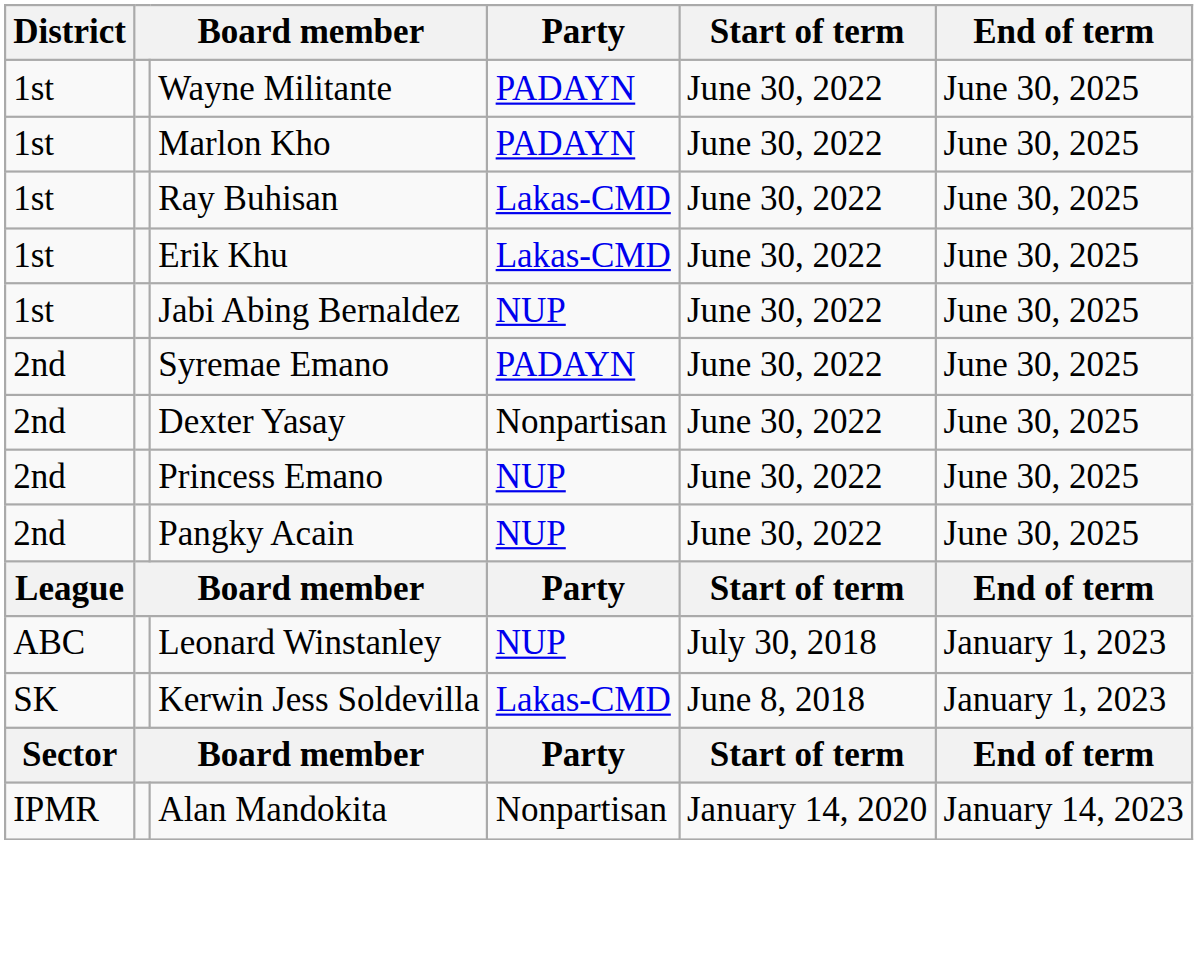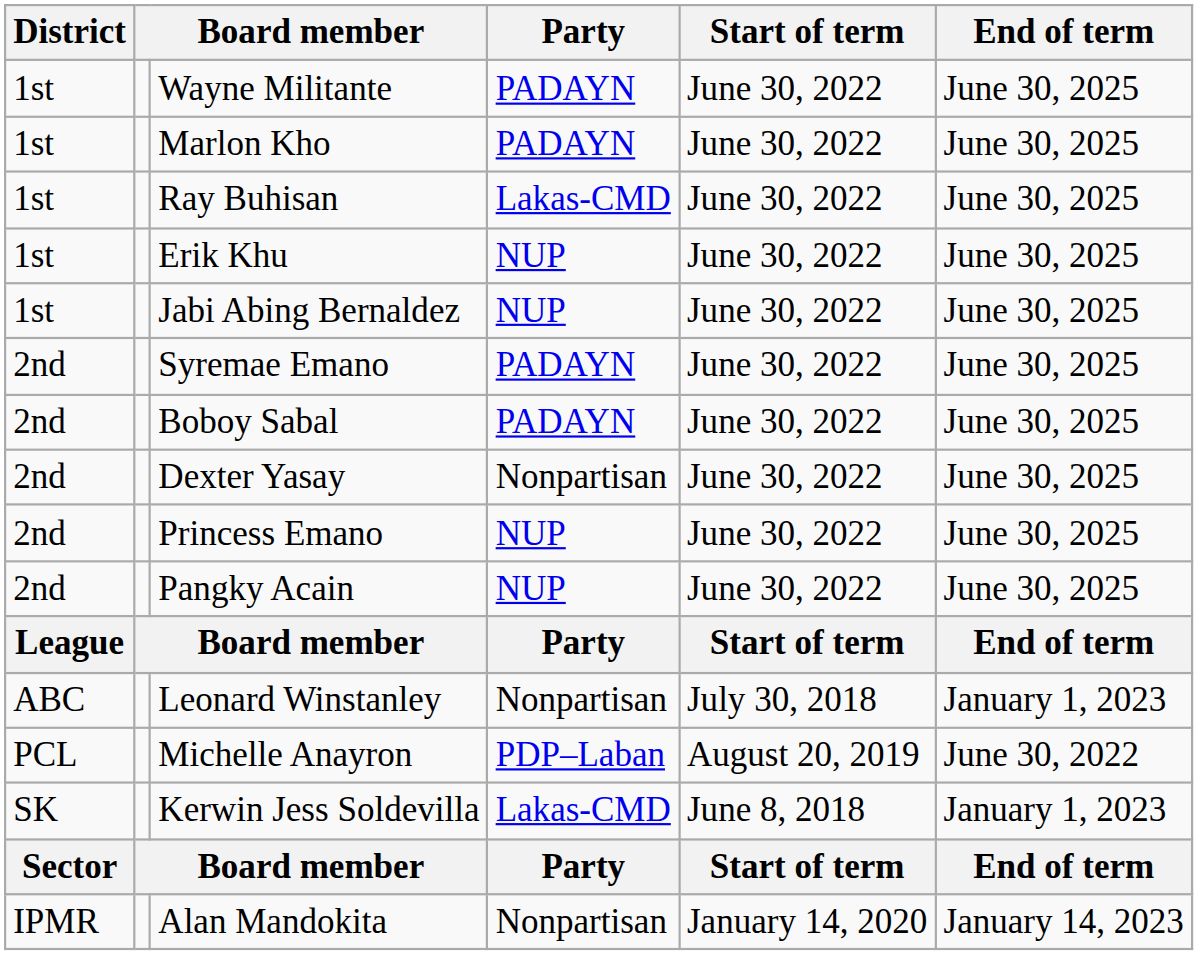Erik Khu | Party: Lakas-CMD -> NUP
+ row: 2nd | Boboy Sabal | PADAYN | June 30, 2022 | June 30, 2025
Leonard Winstanley | Party: NUP -> Nonpartisan
+ row: PCL | Michelle Anayron | PDP–Laban | August 20, 2019 | June 30, 2022
